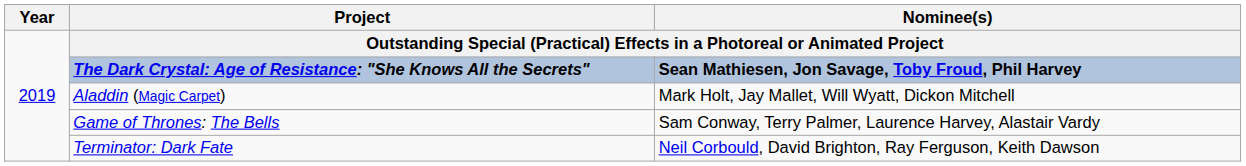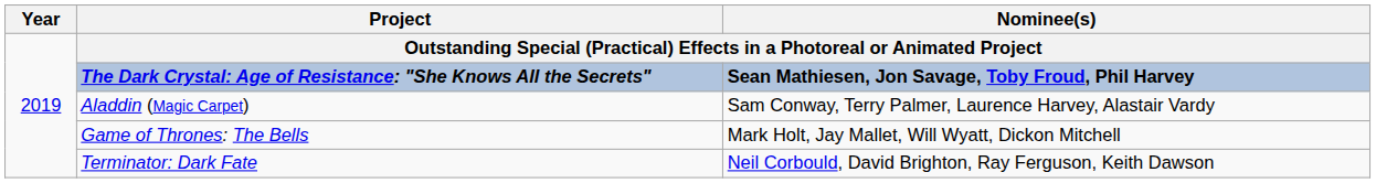Aladdin (Magic Carpet) | Nominee(s): Mark Holt, Jay Mallet, Will Wyatt, Dickon Mitchell -> Sam Conway, Terry Palmer, Laurence Harvey, Alastair Vardy
Game of Thrones: The Bells | Nominee(s): Sam Conway, Terry Palmer, Laurence Harvey, Alastair Vardy -> Mark Holt, Jay Mallet, Will Wyatt, Dickon Mitchell
